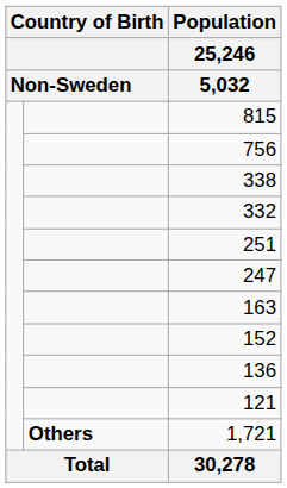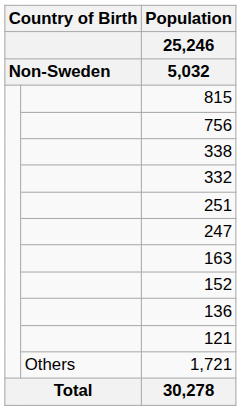1,721 | column 2: bold -> normal
